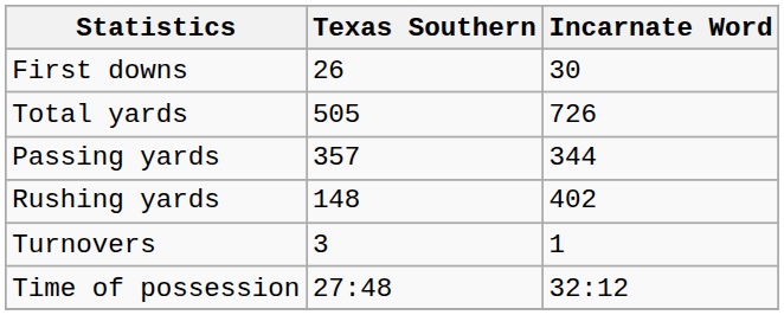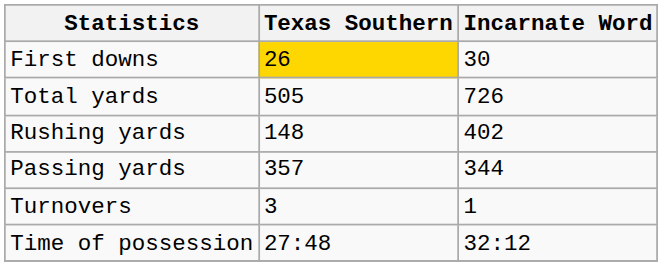First downs | Texas Southern: no background -> gold background
rows swapped: Rushing yards <-> Passing yards
